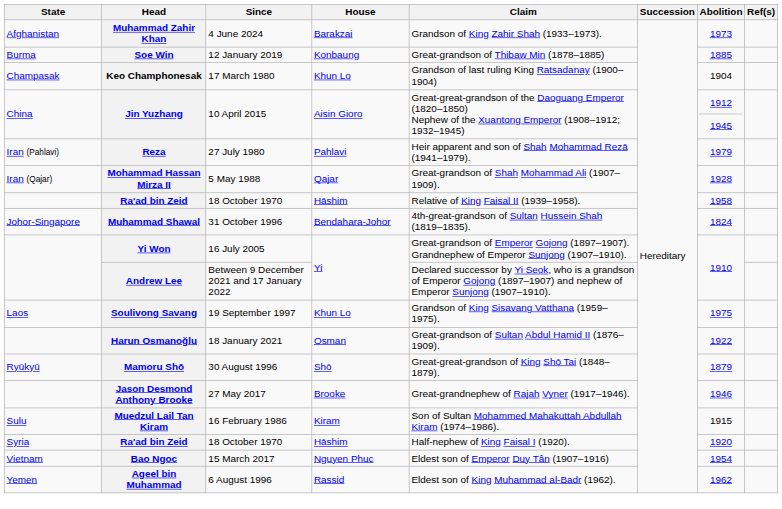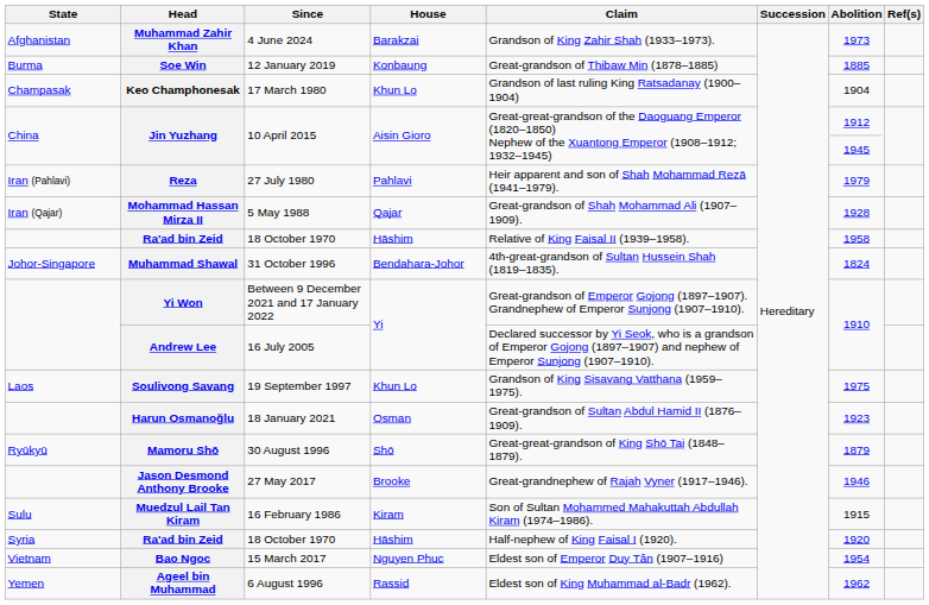Yi Won | Since: 16 July 2005 -> Between 9 December 2021 and 17 January 2022
Andrew Lee | Since: Between 9 December 2021 and 17 January 2022 -> 16 July 2005
Harun Osmanoğlu | Abolition: 1922 -> 1923
